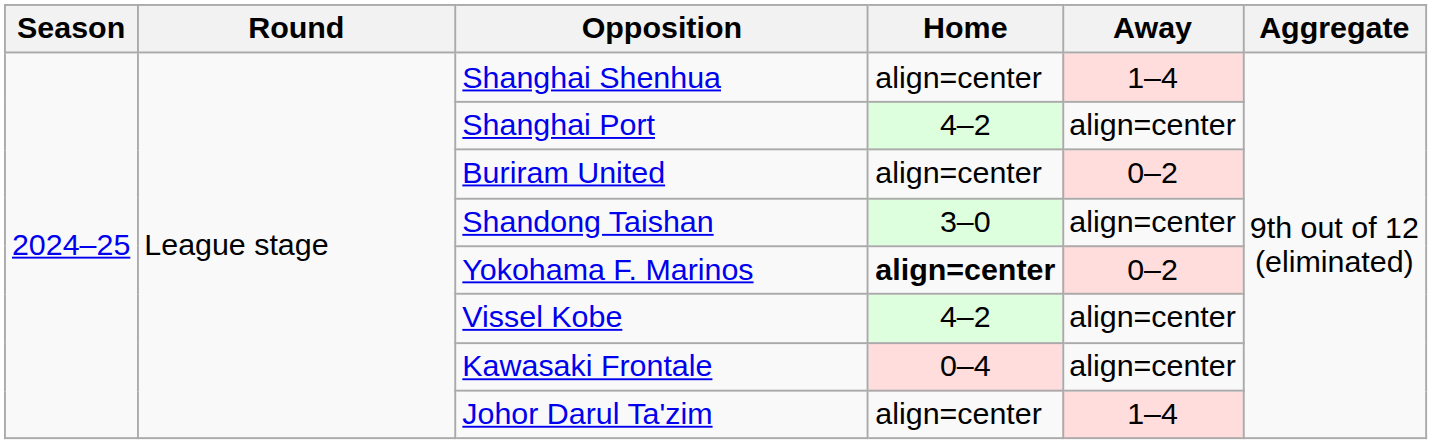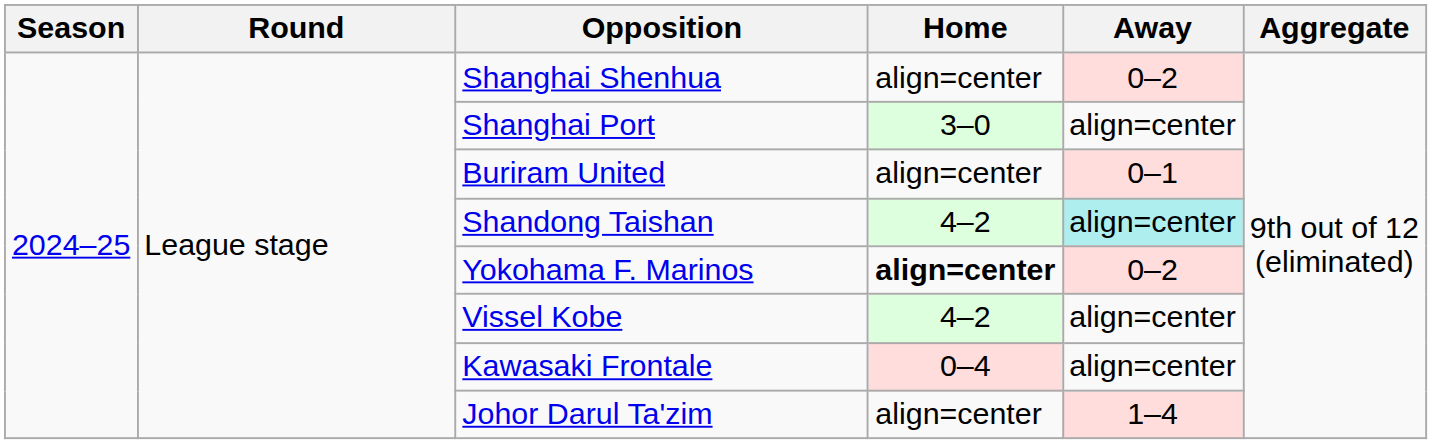Shanghai Shenhua | Away: 1–4 -> 0–2
Shanghai Port | Home: 4–2 -> 3–0
Buriram United | Away: 0–2 -> 0–1
Shandong Taishan | Home: 3–0 -> 4–2
Shandong Taishan | Away: no background -> paleturquoise background
